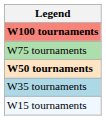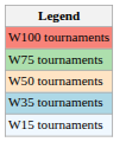row 2 | column 1: bold -> normal
row 4 | column 1: bold -> normal
